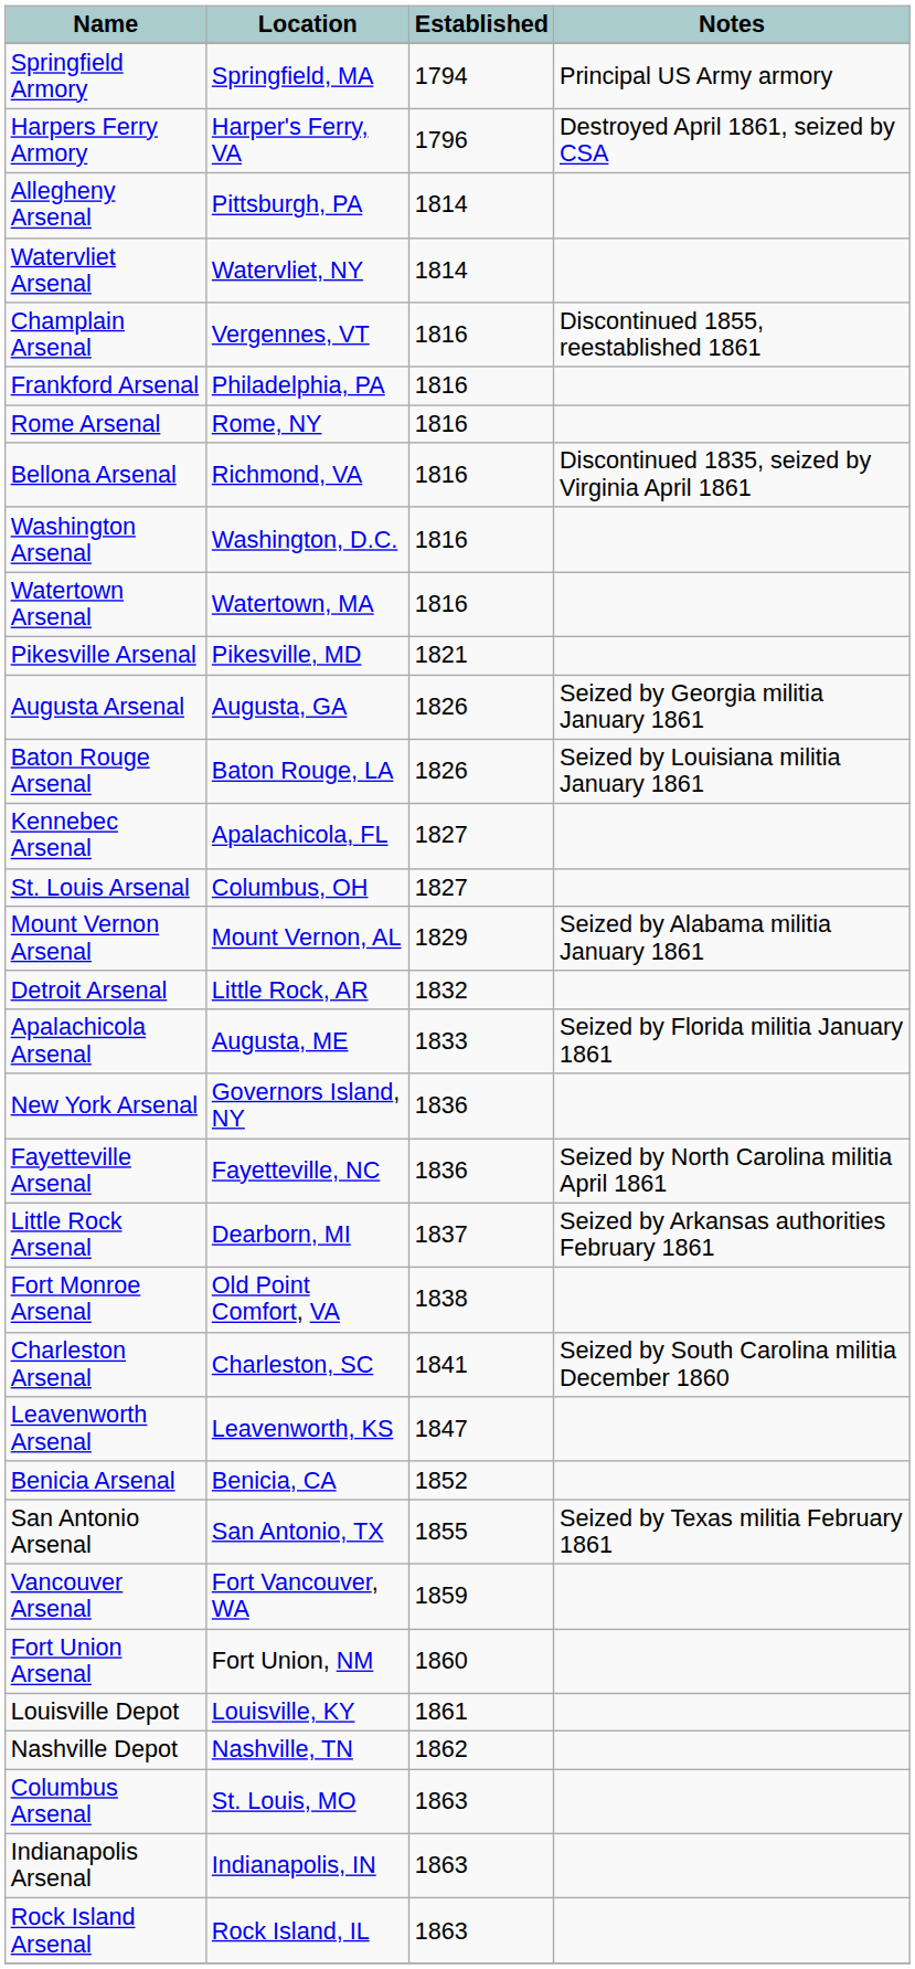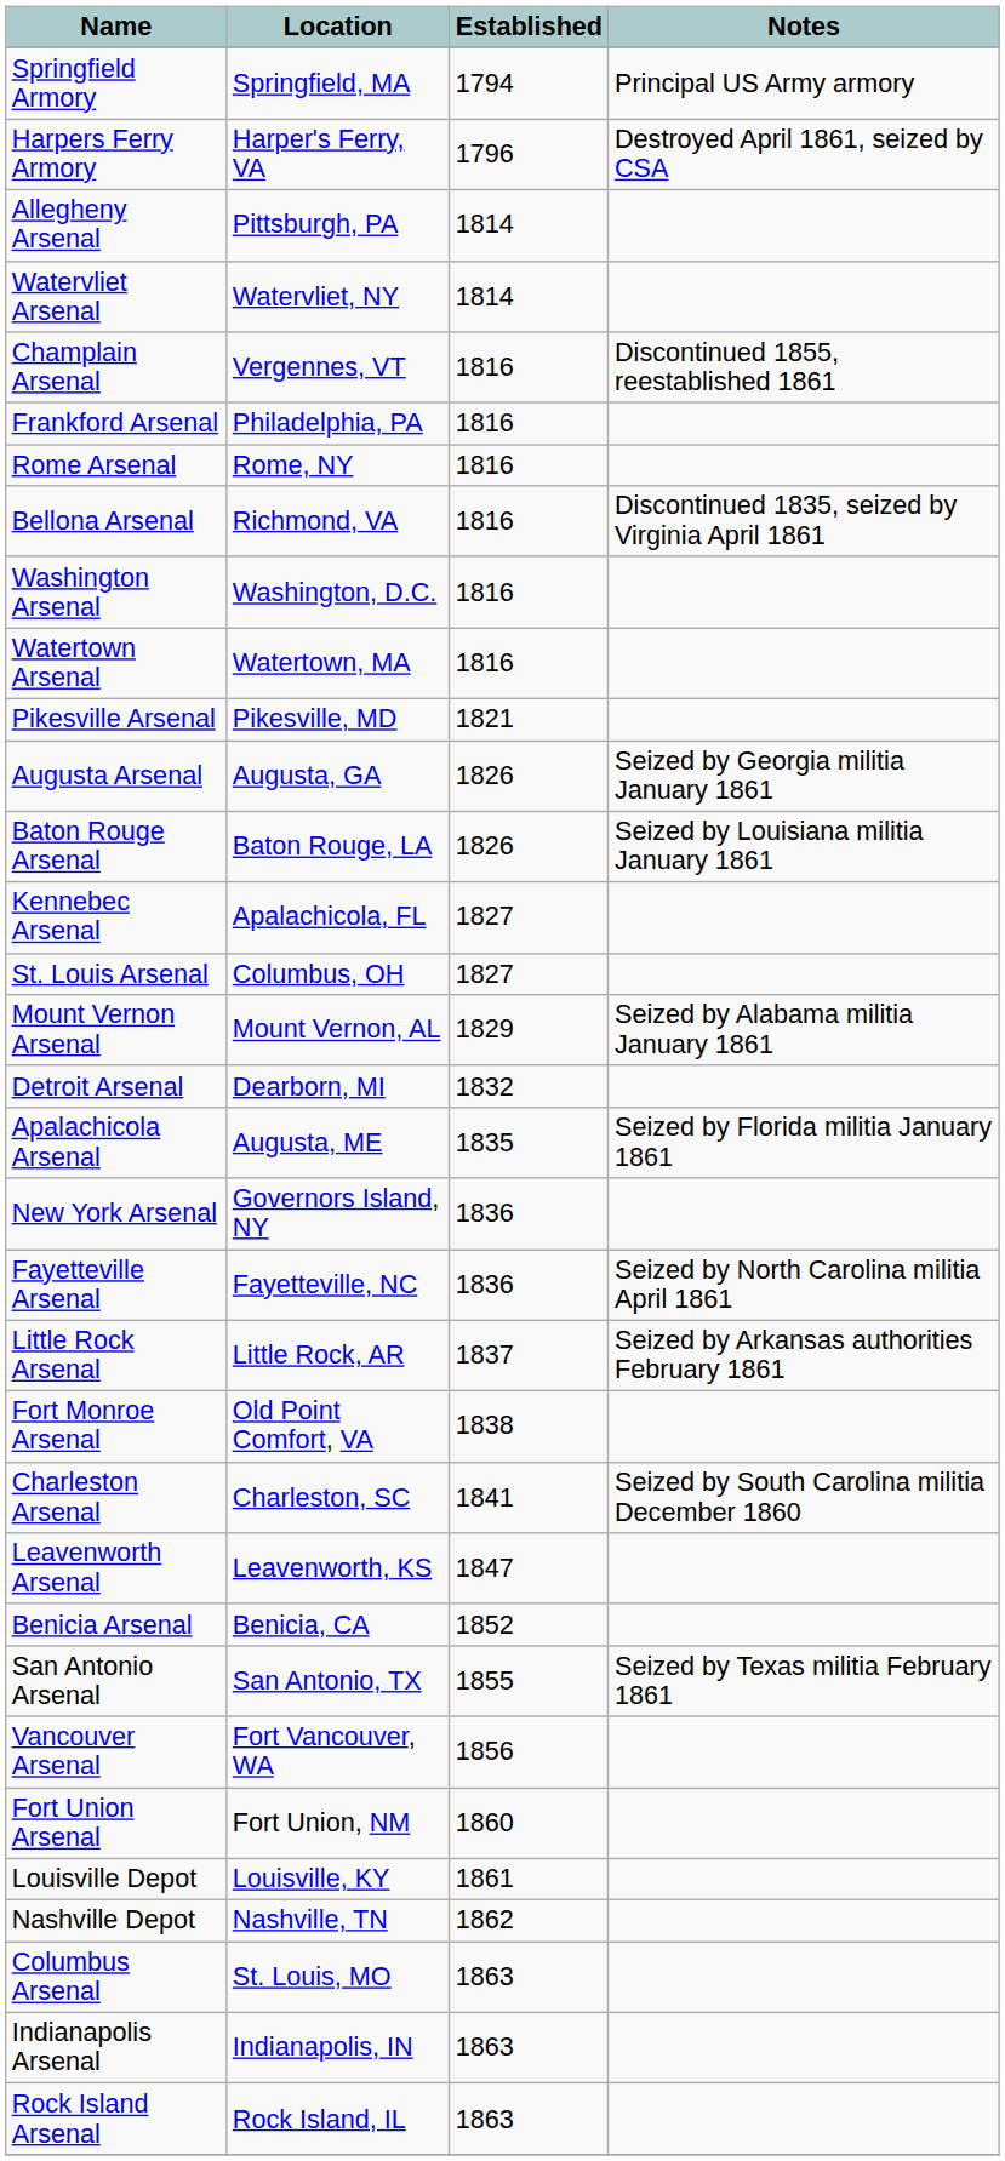Detroit Arsenal | Location: Little Rock, AR -> Dearborn, MI
Apalachicola Arsenal | Established: 1833 -> 1835
Little Rock Arsenal | Location: Dearborn, MI -> Little Rock, AR
Vancouver Arsenal | Established: 1859 -> 1856
